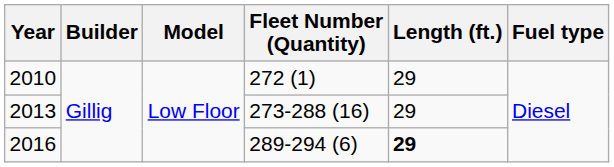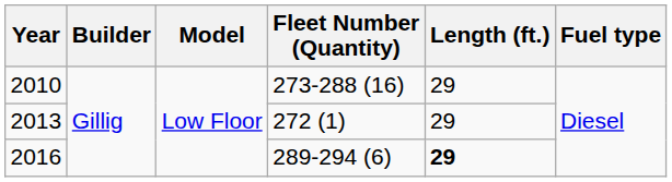2010 | Fleet Number (Quantity): 272 (1) -> 273-288 (16)
2013 | Fleet Number (Quantity): 273-288 (16) -> 272 (1)
